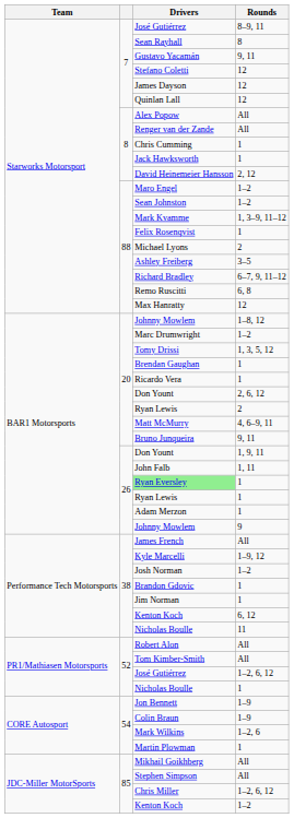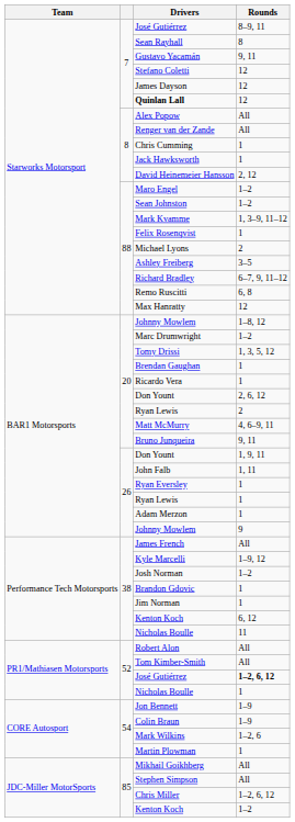Quinlan Lall | Drivers: normal -> bold
Ryan Eversley | Drivers: lightgreen background -> no background
José Gutiérrez / 1–2, 6, 12 | Rounds: normal -> bold
